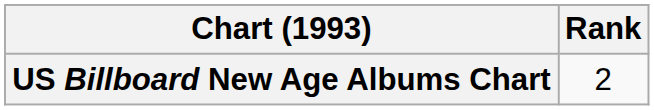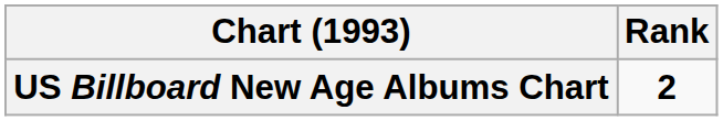US Billboard New Age Albums Chart | Rank: normal -> bold
